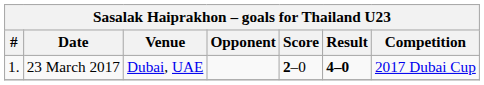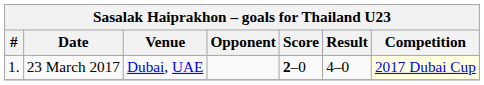23 March 2017 | Result: bold -> normal
23 March 2017 | Competition: no background -> lightyellow background
